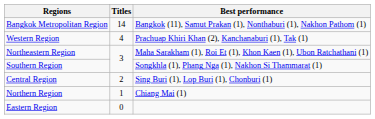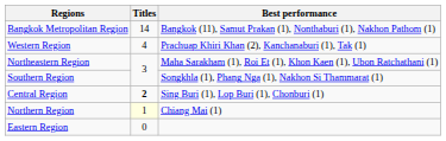Central Region | Titles: normal -> bold
Northern Region | Titles: no background -> lightyellow background
